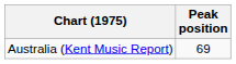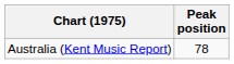Australia (Kent Music Report) | Peak position: 69 -> 78
